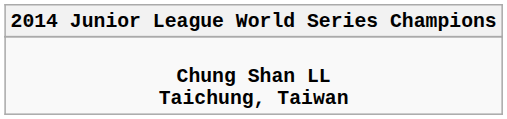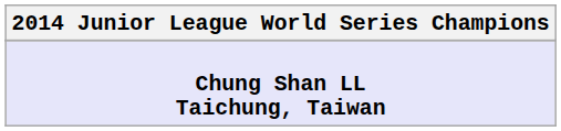row 2 | column 1: no background -> lavender background
